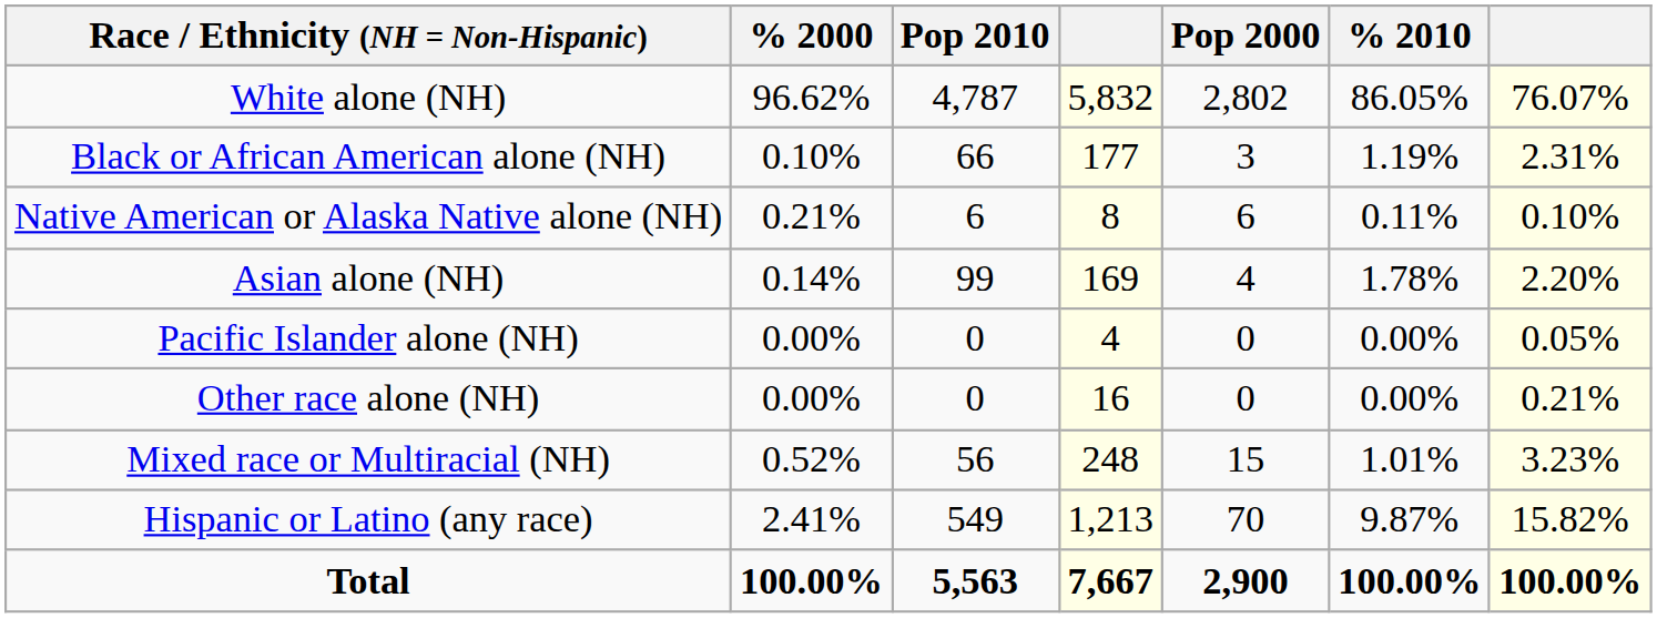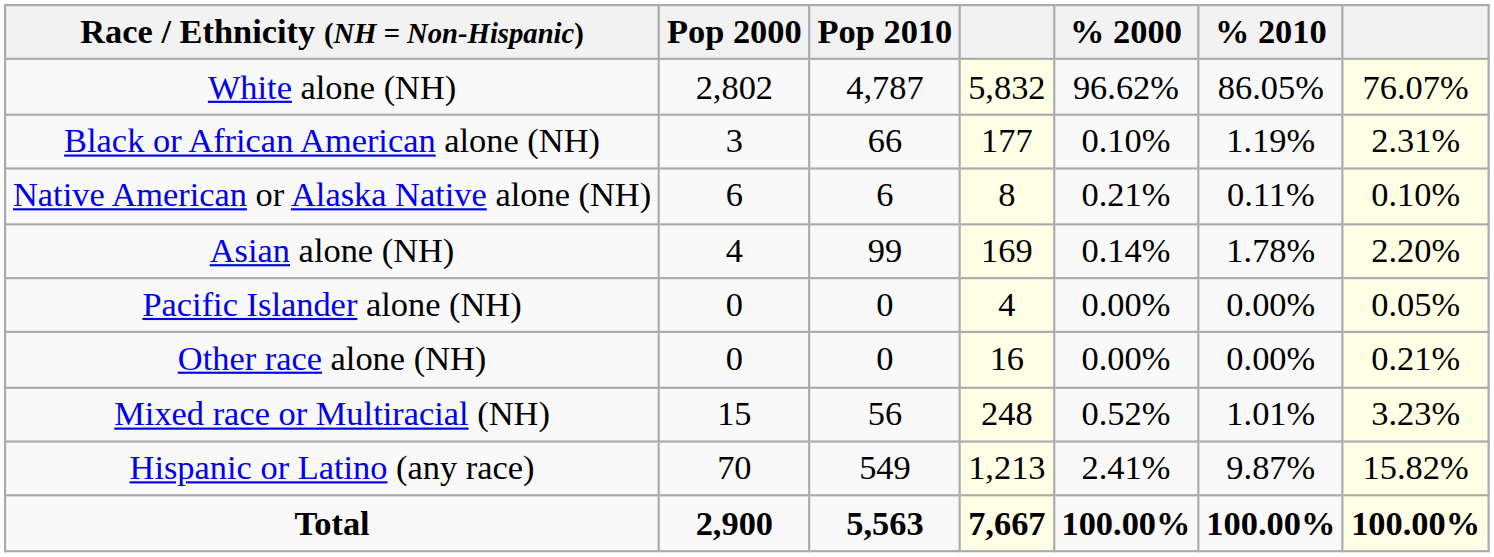columns swapped: Pop 2000 <-> % 2000
